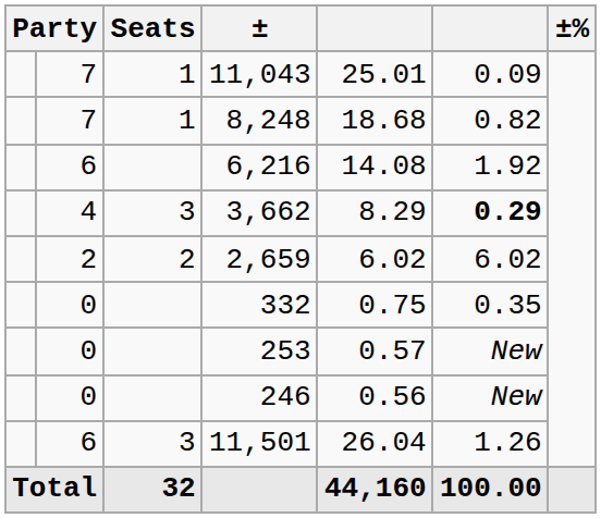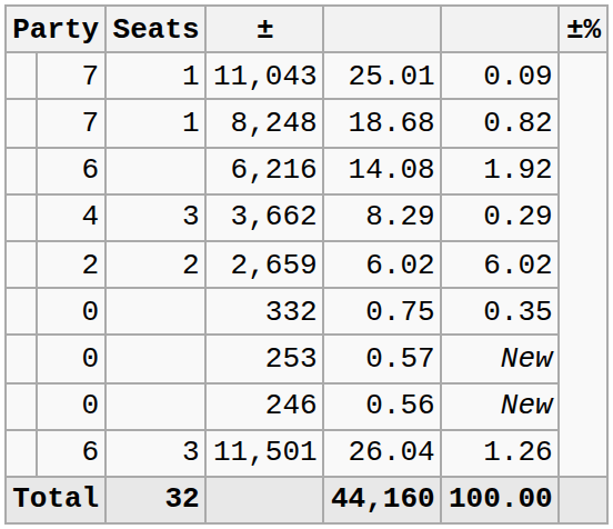3,662 | column 6: bold -> normal
